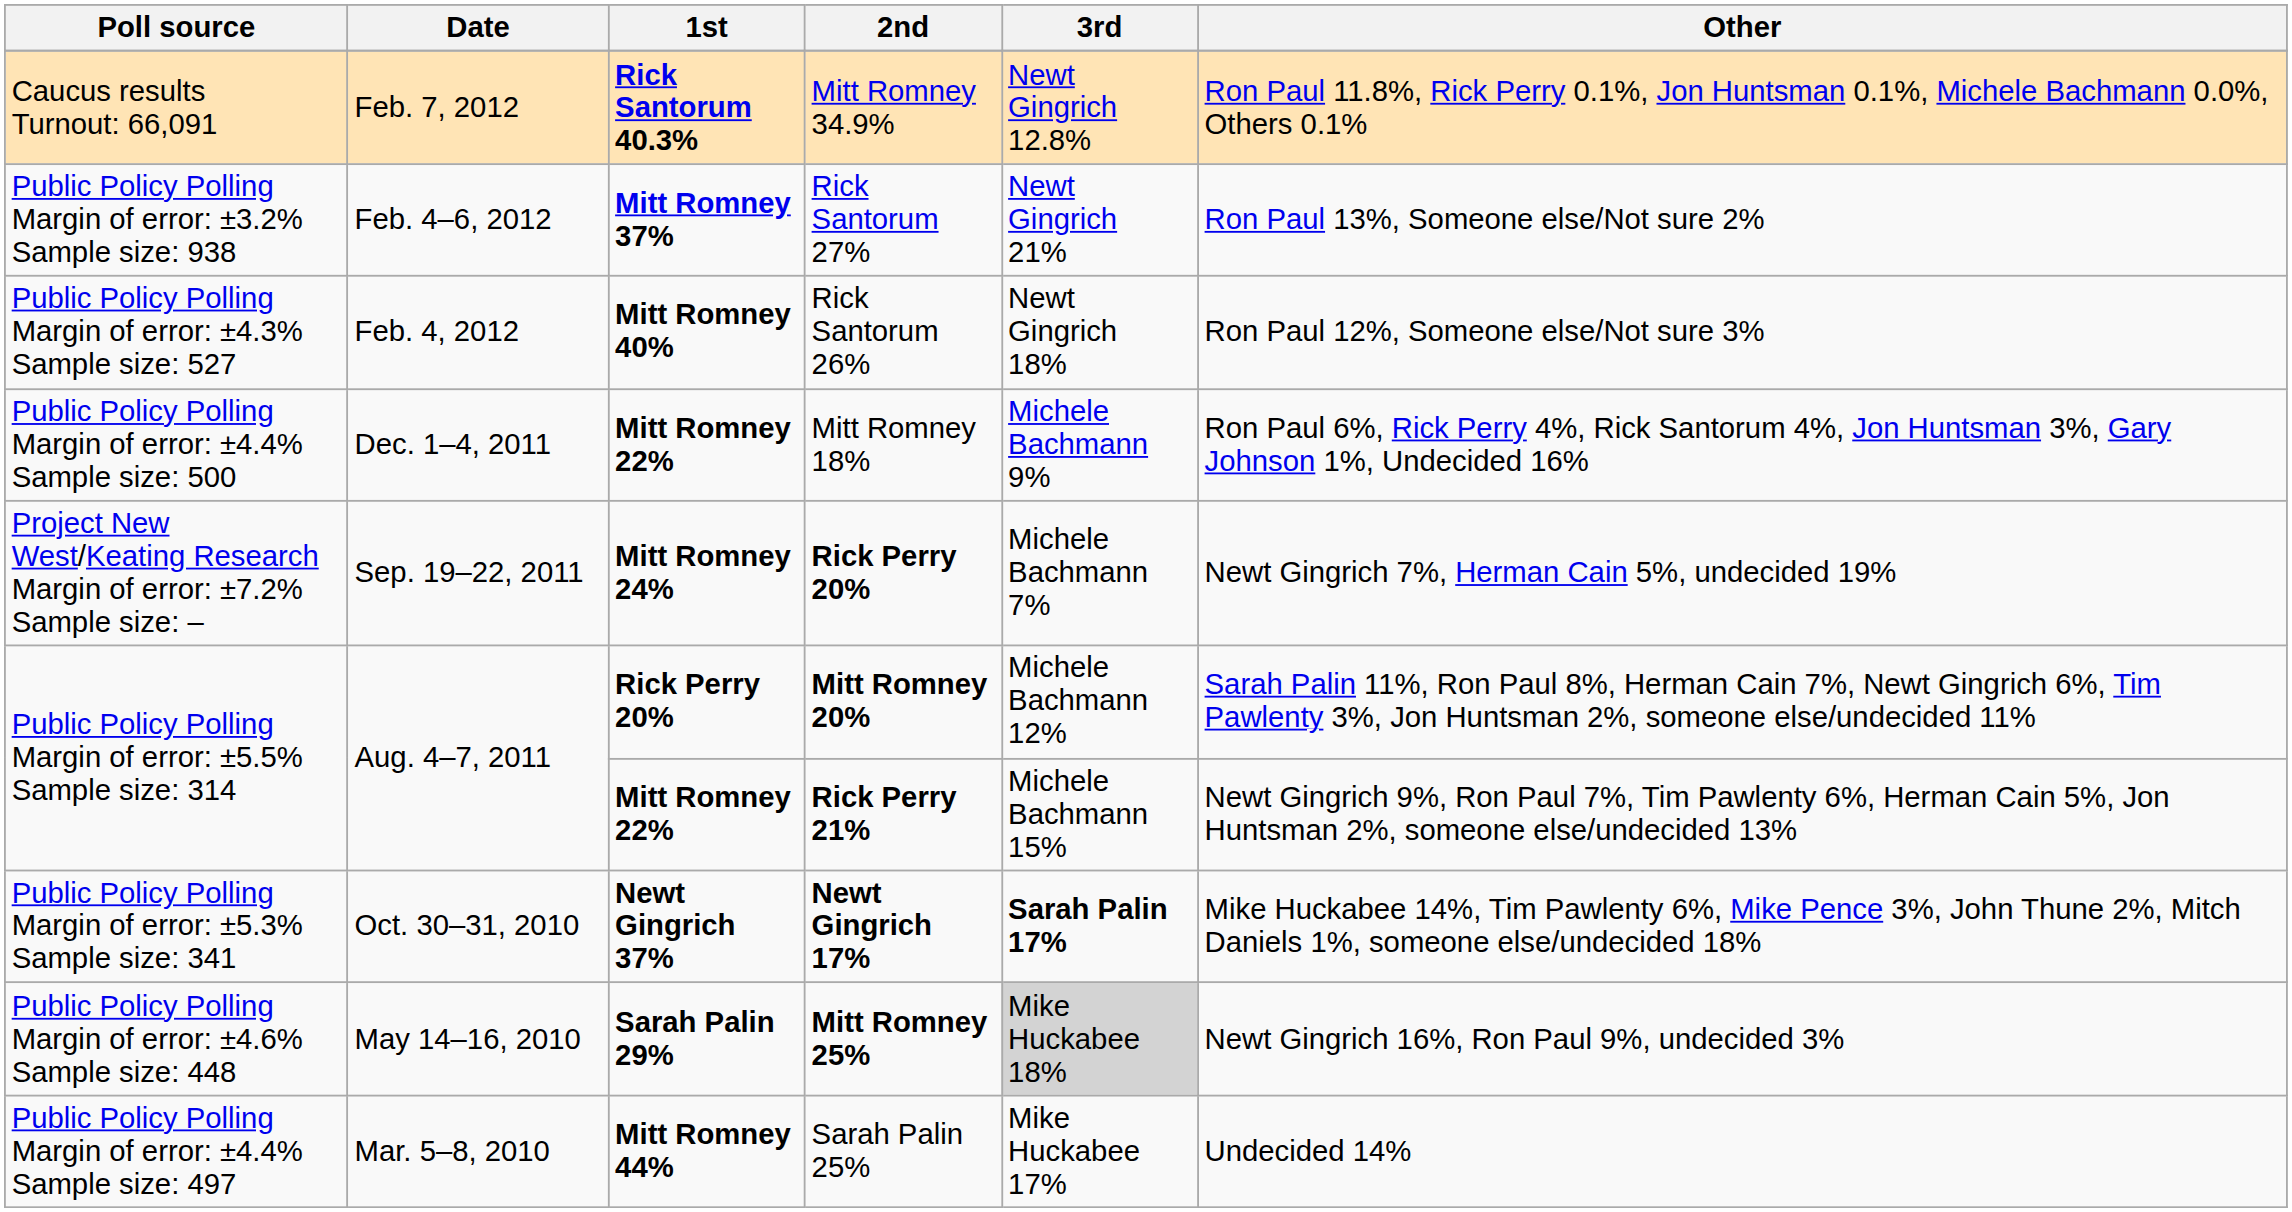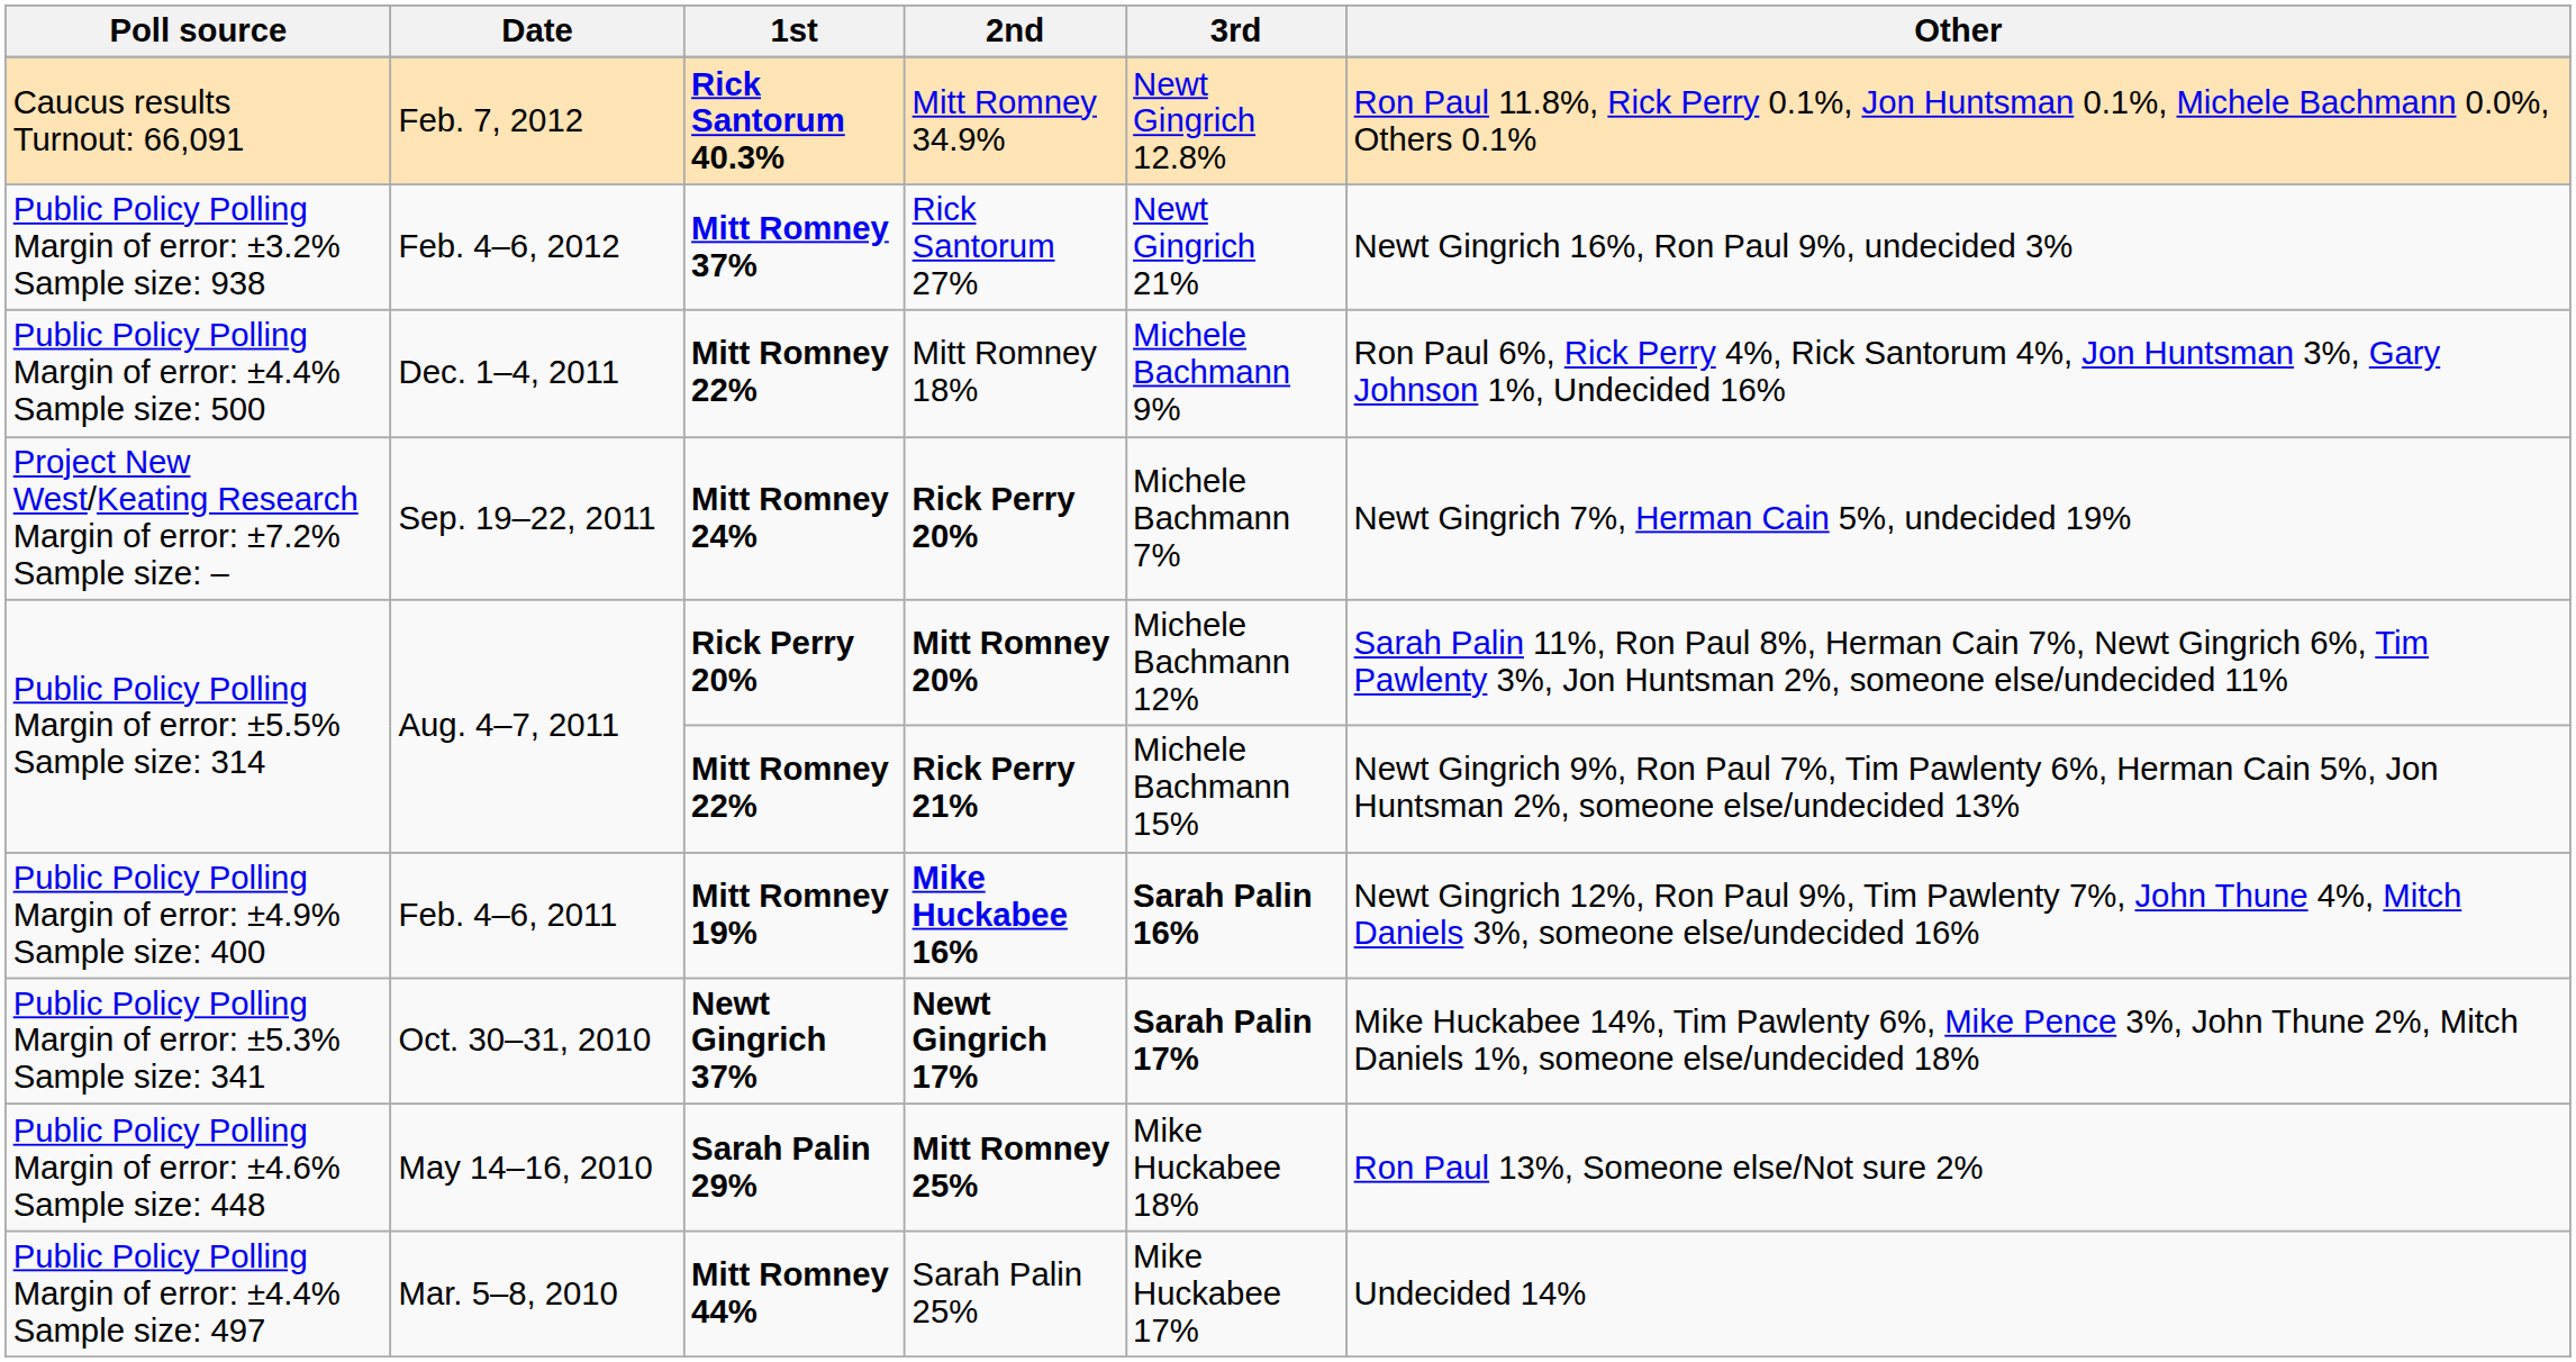Rick Santorum 27% | Other: Ron Paul 13%, Someone else/Not sure 2% -> Newt Gingrich 16%, Ron Paul 9%, undecided 3%
- row: Public Policy Polling Margin of error: ±4.3% Sample size: 527 | Feb. 4, 2012 | Mitt Romney 40% | Rick Santorum 26% | Newt Gingrich 18% | Ron Paul 12%, Someone else/Not sure 3%
+ row: Public Policy Polling Margin of error: ±4.9% Sample size: 400 | Feb. 4–6, 2011 | Mitt Romney 19% | Mike Huckabee 16% | Sarah Palin 16% | Newt Gingrich 12%, Ron Paul 9%, Tim Pawlenty 7%, John Thune 4%, Mitch Daniels 3%, someone else/undecided 16%
Mitt Romney 25% | 3rd: lightgrey background -> no background
Mitt Romney 25% | Other: Newt Gingrich 16%, Ron Paul 9%, undecided 3% -> Ron Paul 13%, Someone else/Not sure 2%
